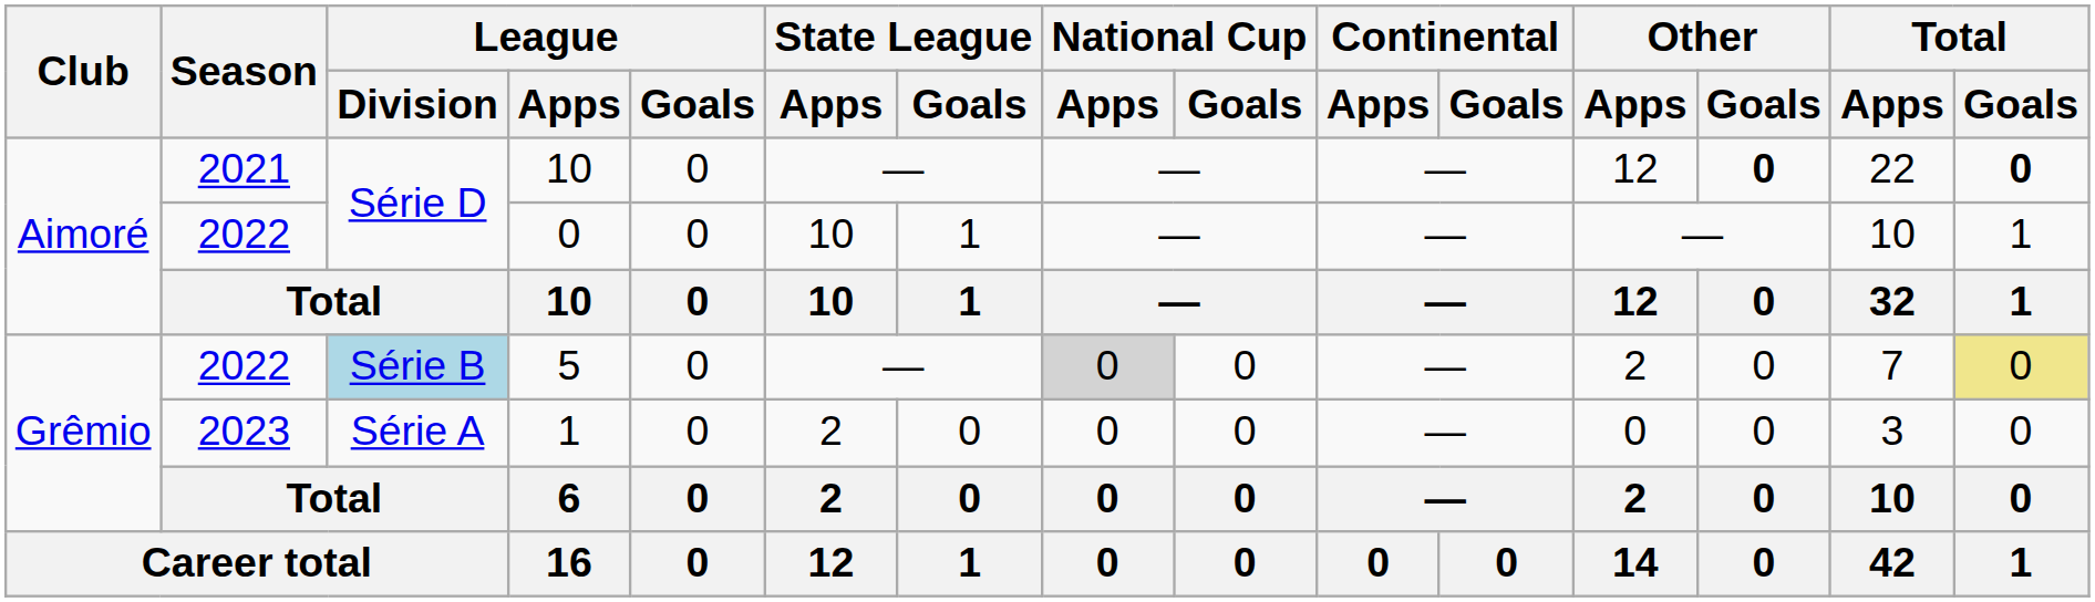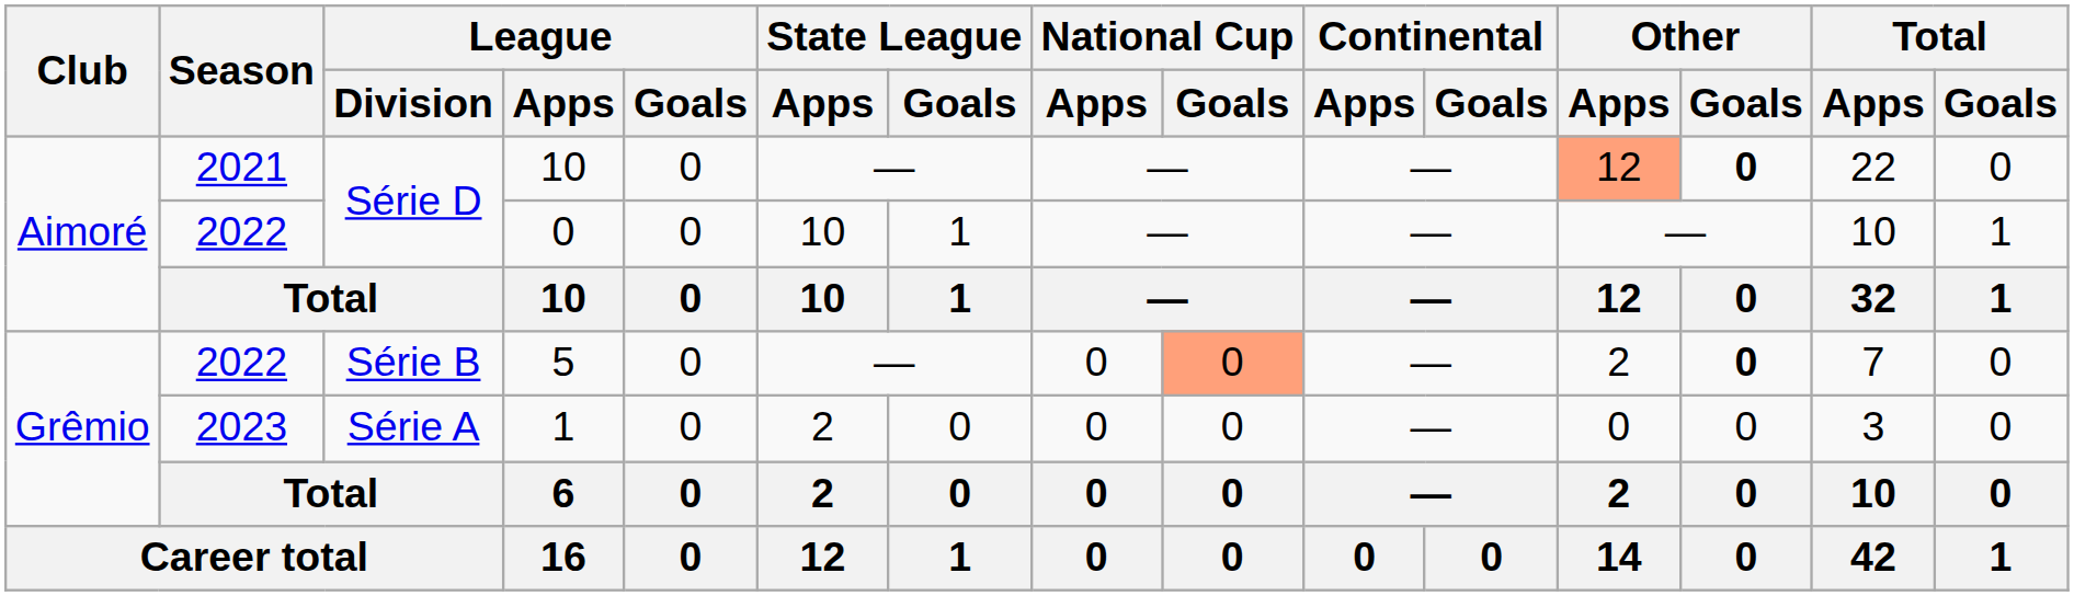2021 / 10 | Other / Apps: no background -> lightsalmon background
2021 / 10 | Total / Goals: bold -> normal
5 | League / Division: lightblue background -> no background
5 | National Cup / Apps: lightgrey background -> no background
5 | National Cup / Goals: no background -> lightsalmon background
5 | Other / Goals: normal -> bold
5 | Total / Goals: khaki background -> no background
